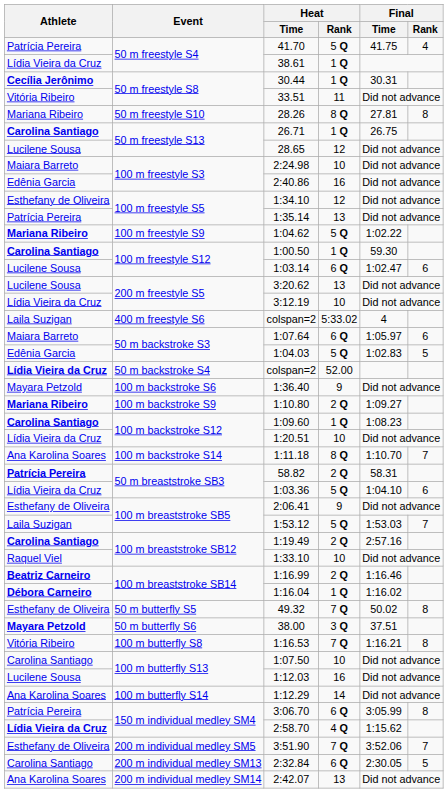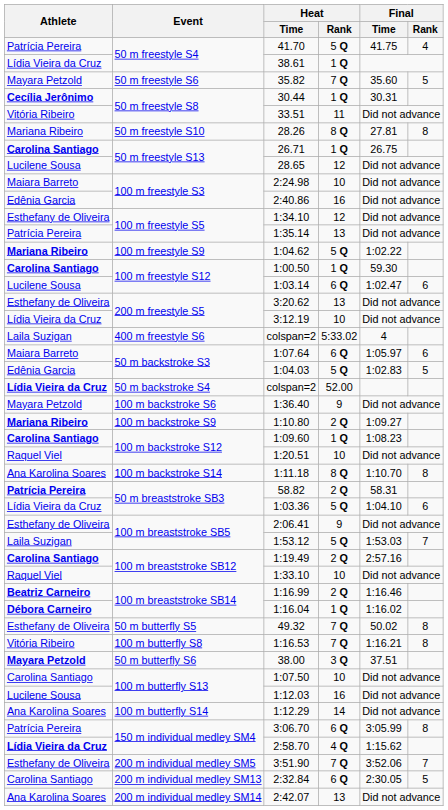+ row: Mayara Petzold | 50 m freestyle S6 | 35.82 | 7 Q | 35.60 | 5
3:20.62 | Athlete: Lucilene Sousa -> Esthefany de Oliveira
1:20.51 | Athlete: Lídia Vieira da Cruz -> Raquel Viel
1:11.18 | Final / Rank: 7 -> 8
rows swapped: 38.00 <-> 1:16.53
